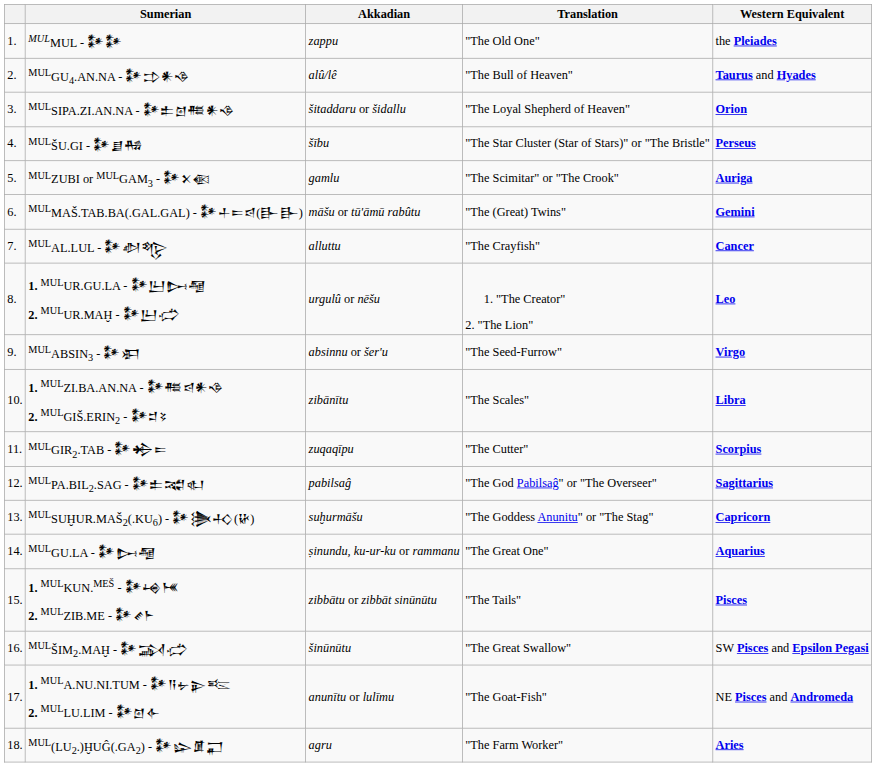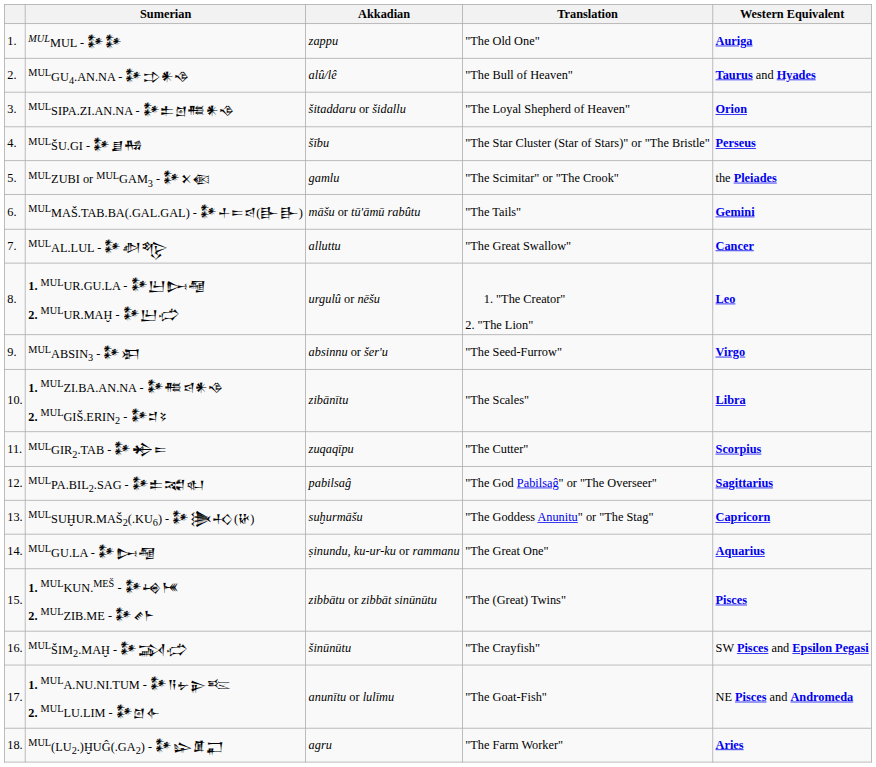MULMUL - 𒀯𒀯 | Western Equivalent: the Pleiades -> Auriga
MULZUBI or MULGAM3 - 𒀯𒉽𒈿 | Western Equivalent: Auriga -> the Pleiades
MULMAŠ.TAB.BA(.GAL.GAL) - 𒀯𒈦𒋰𒁀(𒃲𒃲) | Translation: "The (Great) Twins" -> "The Tails"
MULAL.LUL - 𒀯𒀠𒈜 | Translation: "The Crayfish" -> "The Great Swallow"
1. MULKUN.MEŠ - 𒀯𒆲𒎌 2. MULZIB.ME - 𒀯𒍦𒈨 | Translation: "The Tails" -> "The (Great) Twins"
MULŠIM2.MAḪ - 𒀯𒋆𒈤 | Translation: "The Great Swallow" -> "The Crayfish"
